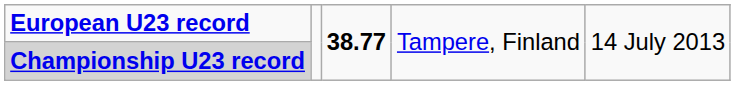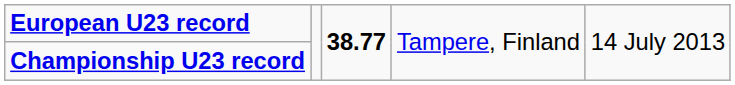Championship U23 record | column 1: lightgrey background -> no background
